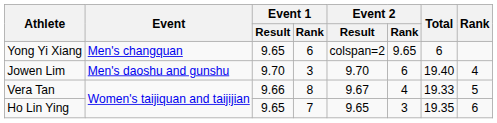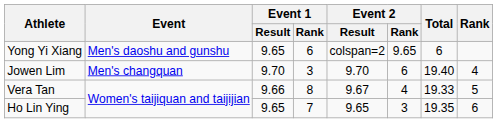Yong Yi Xiang | Event: Men's changquan -> Men's daoshu and gunshu
Jowen Lim | Event: Men's daoshu and gunshu -> Men's changquan
